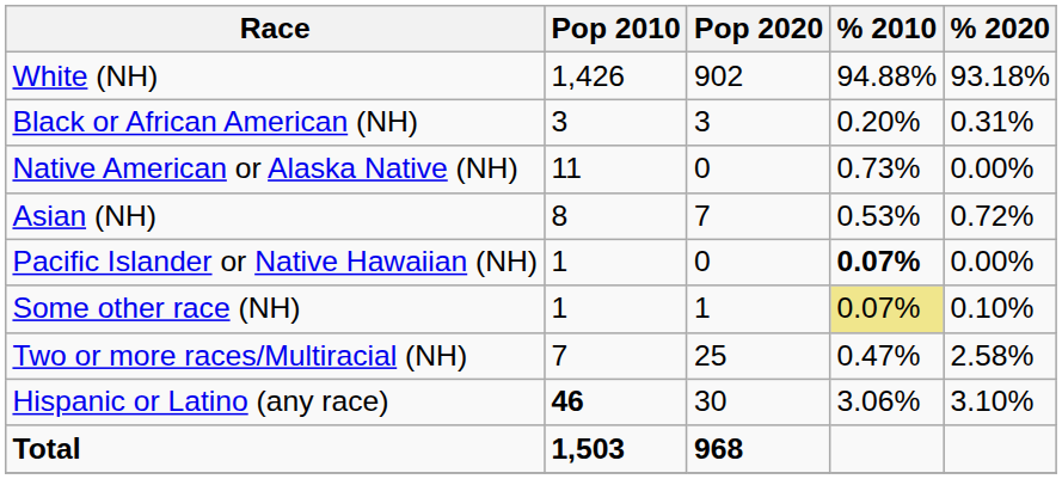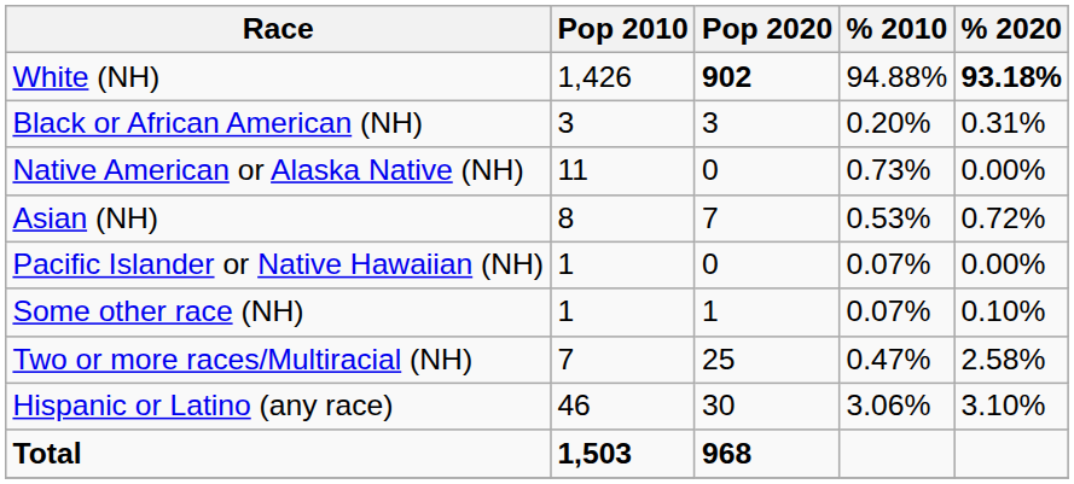White (NH) | Pop 2020: normal -> bold
White (NH) | % 2020: normal -> bold
Pacific Islander or Native Hawaiian (NH) | % 2010: bold -> normal
Some other race (NH) | % 2010: khaki background -> no background
Hispanic or Latino (any race) | Pop 2010: bold -> normal
